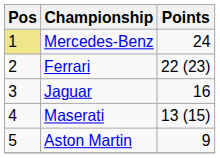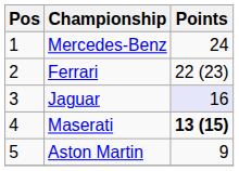Mercedes-Benz | Pos: khaki background -> no background
Jaguar | Points: no background -> lavender background
Maserati | Points: normal -> bold
